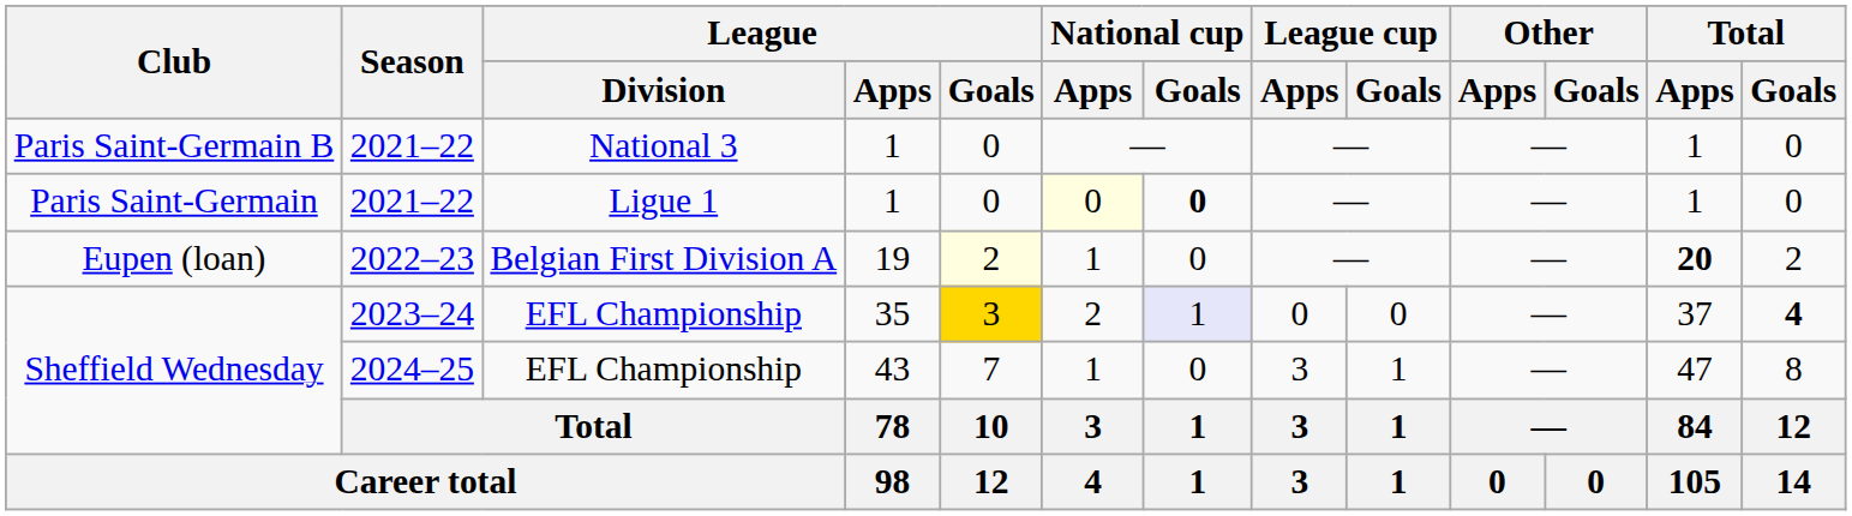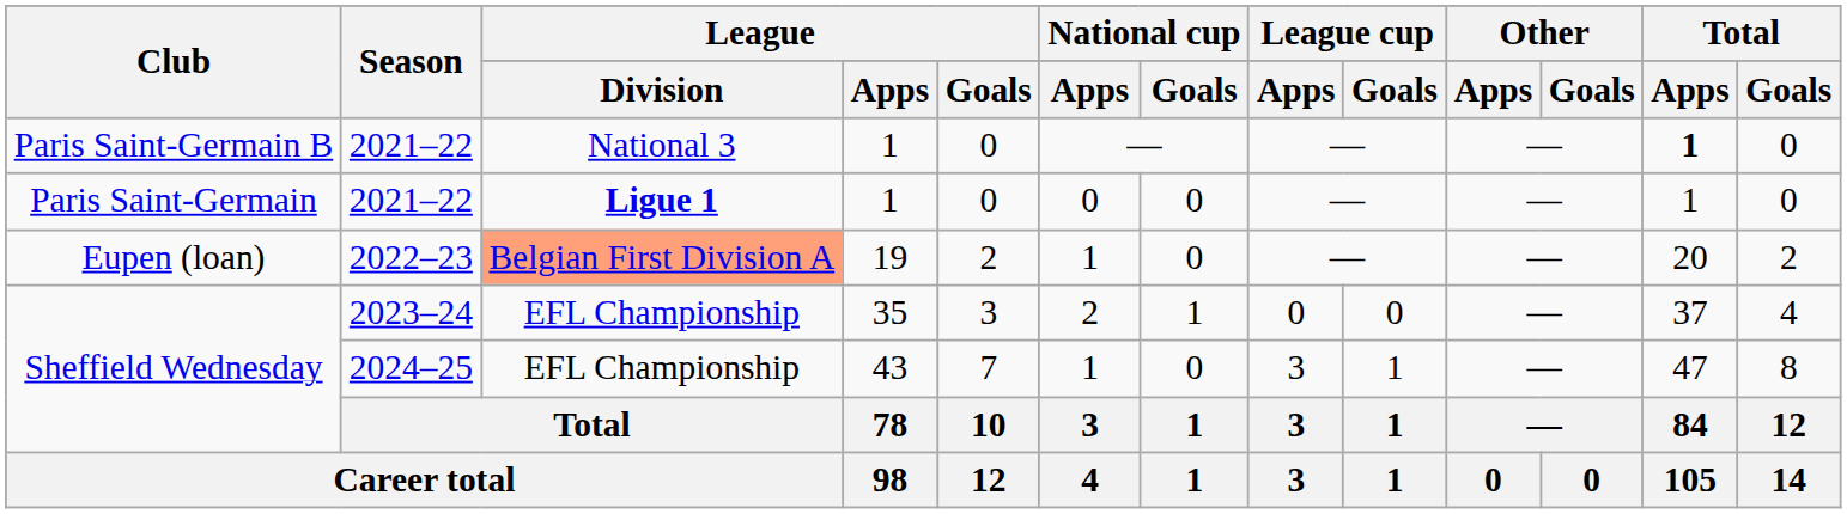Paris Saint-Germain B | Total / Apps: normal -> bold
Paris Saint-Germain | League / Division: normal -> bold
Paris Saint-Germain | National cup / Apps: lightyellow background -> no background
Paris Saint-Germain | National cup / Goals: bold -> normal
Eupen (loan) | League / Division: no background -> lightsalmon background
Eupen (loan) | League / Goals: lightyellow background -> no background
Eupen (loan) | Total / Apps: bold -> normal
Sheffield Wednesday / 2023–24 | League / Goals: gold background -> no background
Sheffield Wednesday / 2023–24 | National cup / Goals: lavender background -> no background
Sheffield Wednesday / 2023–24 | Total / Goals: bold -> normal
